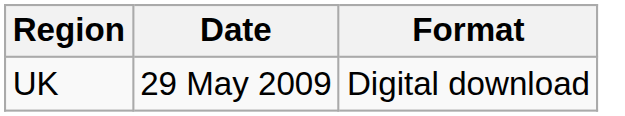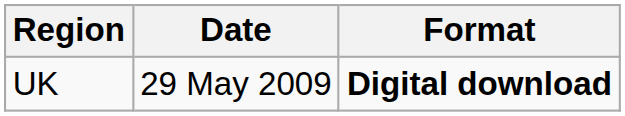UK | Format: normal -> bold
